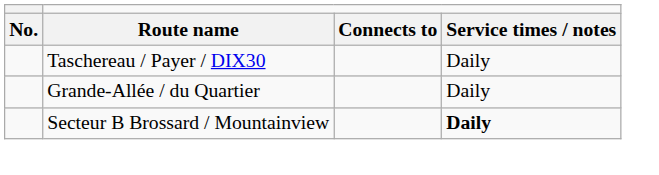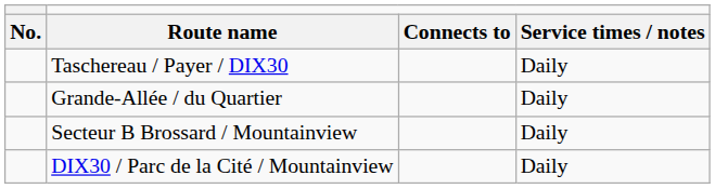Secteur B Brossard / Mountainview | Service times / notes: bold -> normal
+ row: DIX30 / Parc de la Cité / Mountainview | Daily
